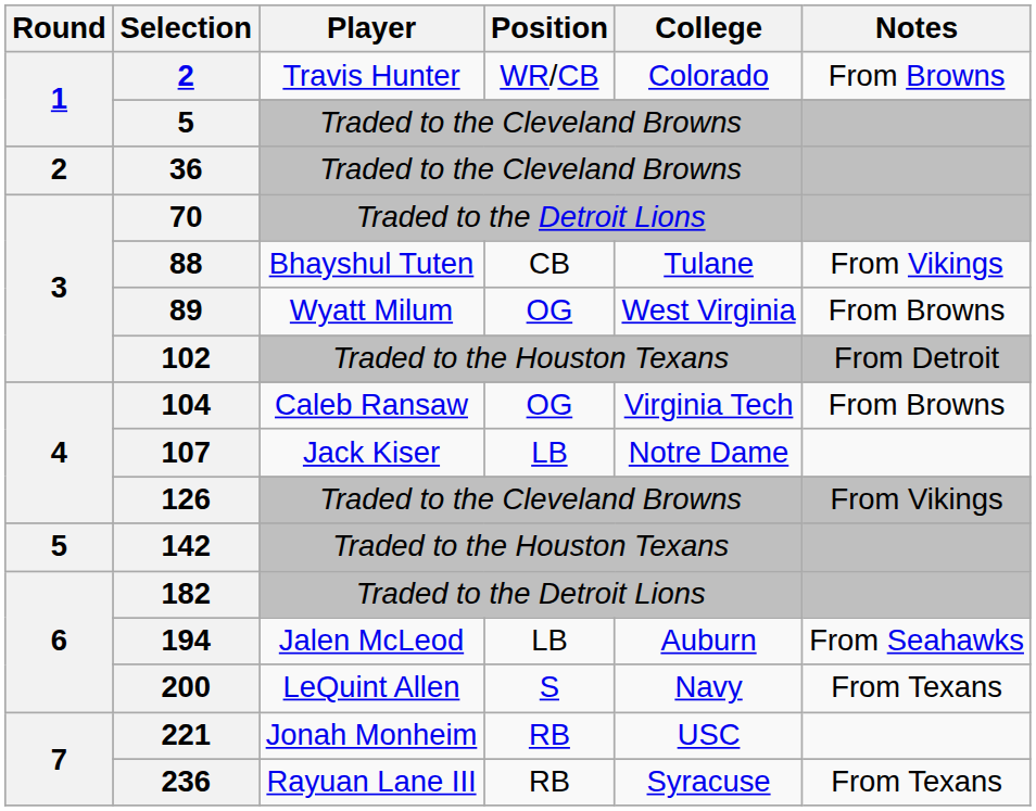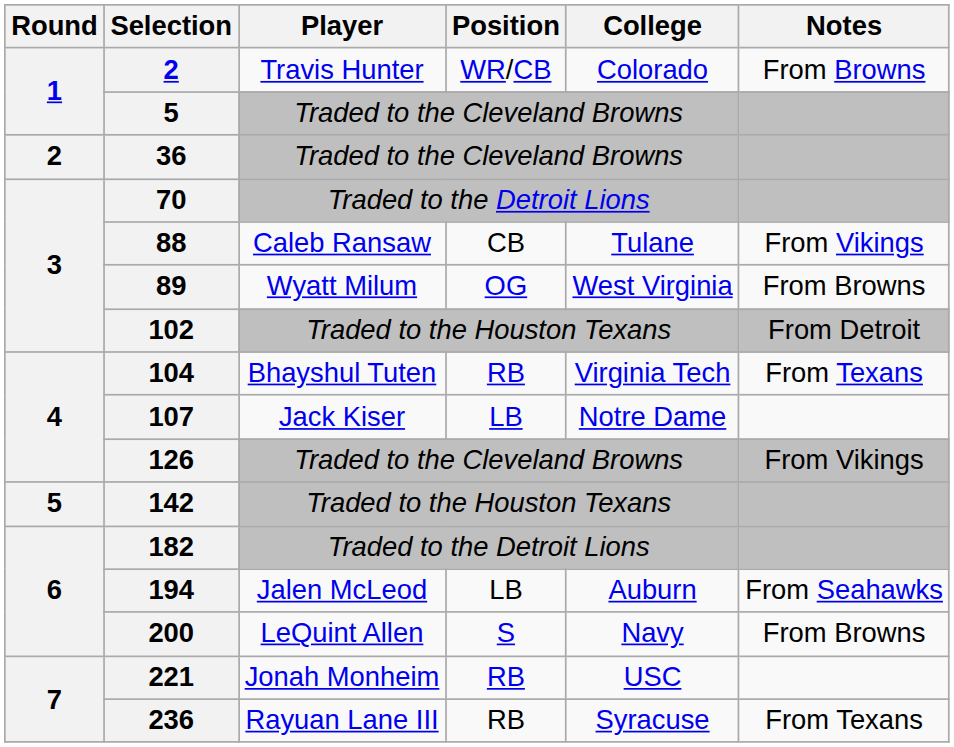88 | Player: Bhayshul Tuten -> Caleb Ransaw
104 | Player: Caleb Ransaw -> Bhayshul Tuten
104 | Position: OG -> RB
104 | Notes: From Browns -> From Texans
200 | Notes: From Texans -> From Browns
